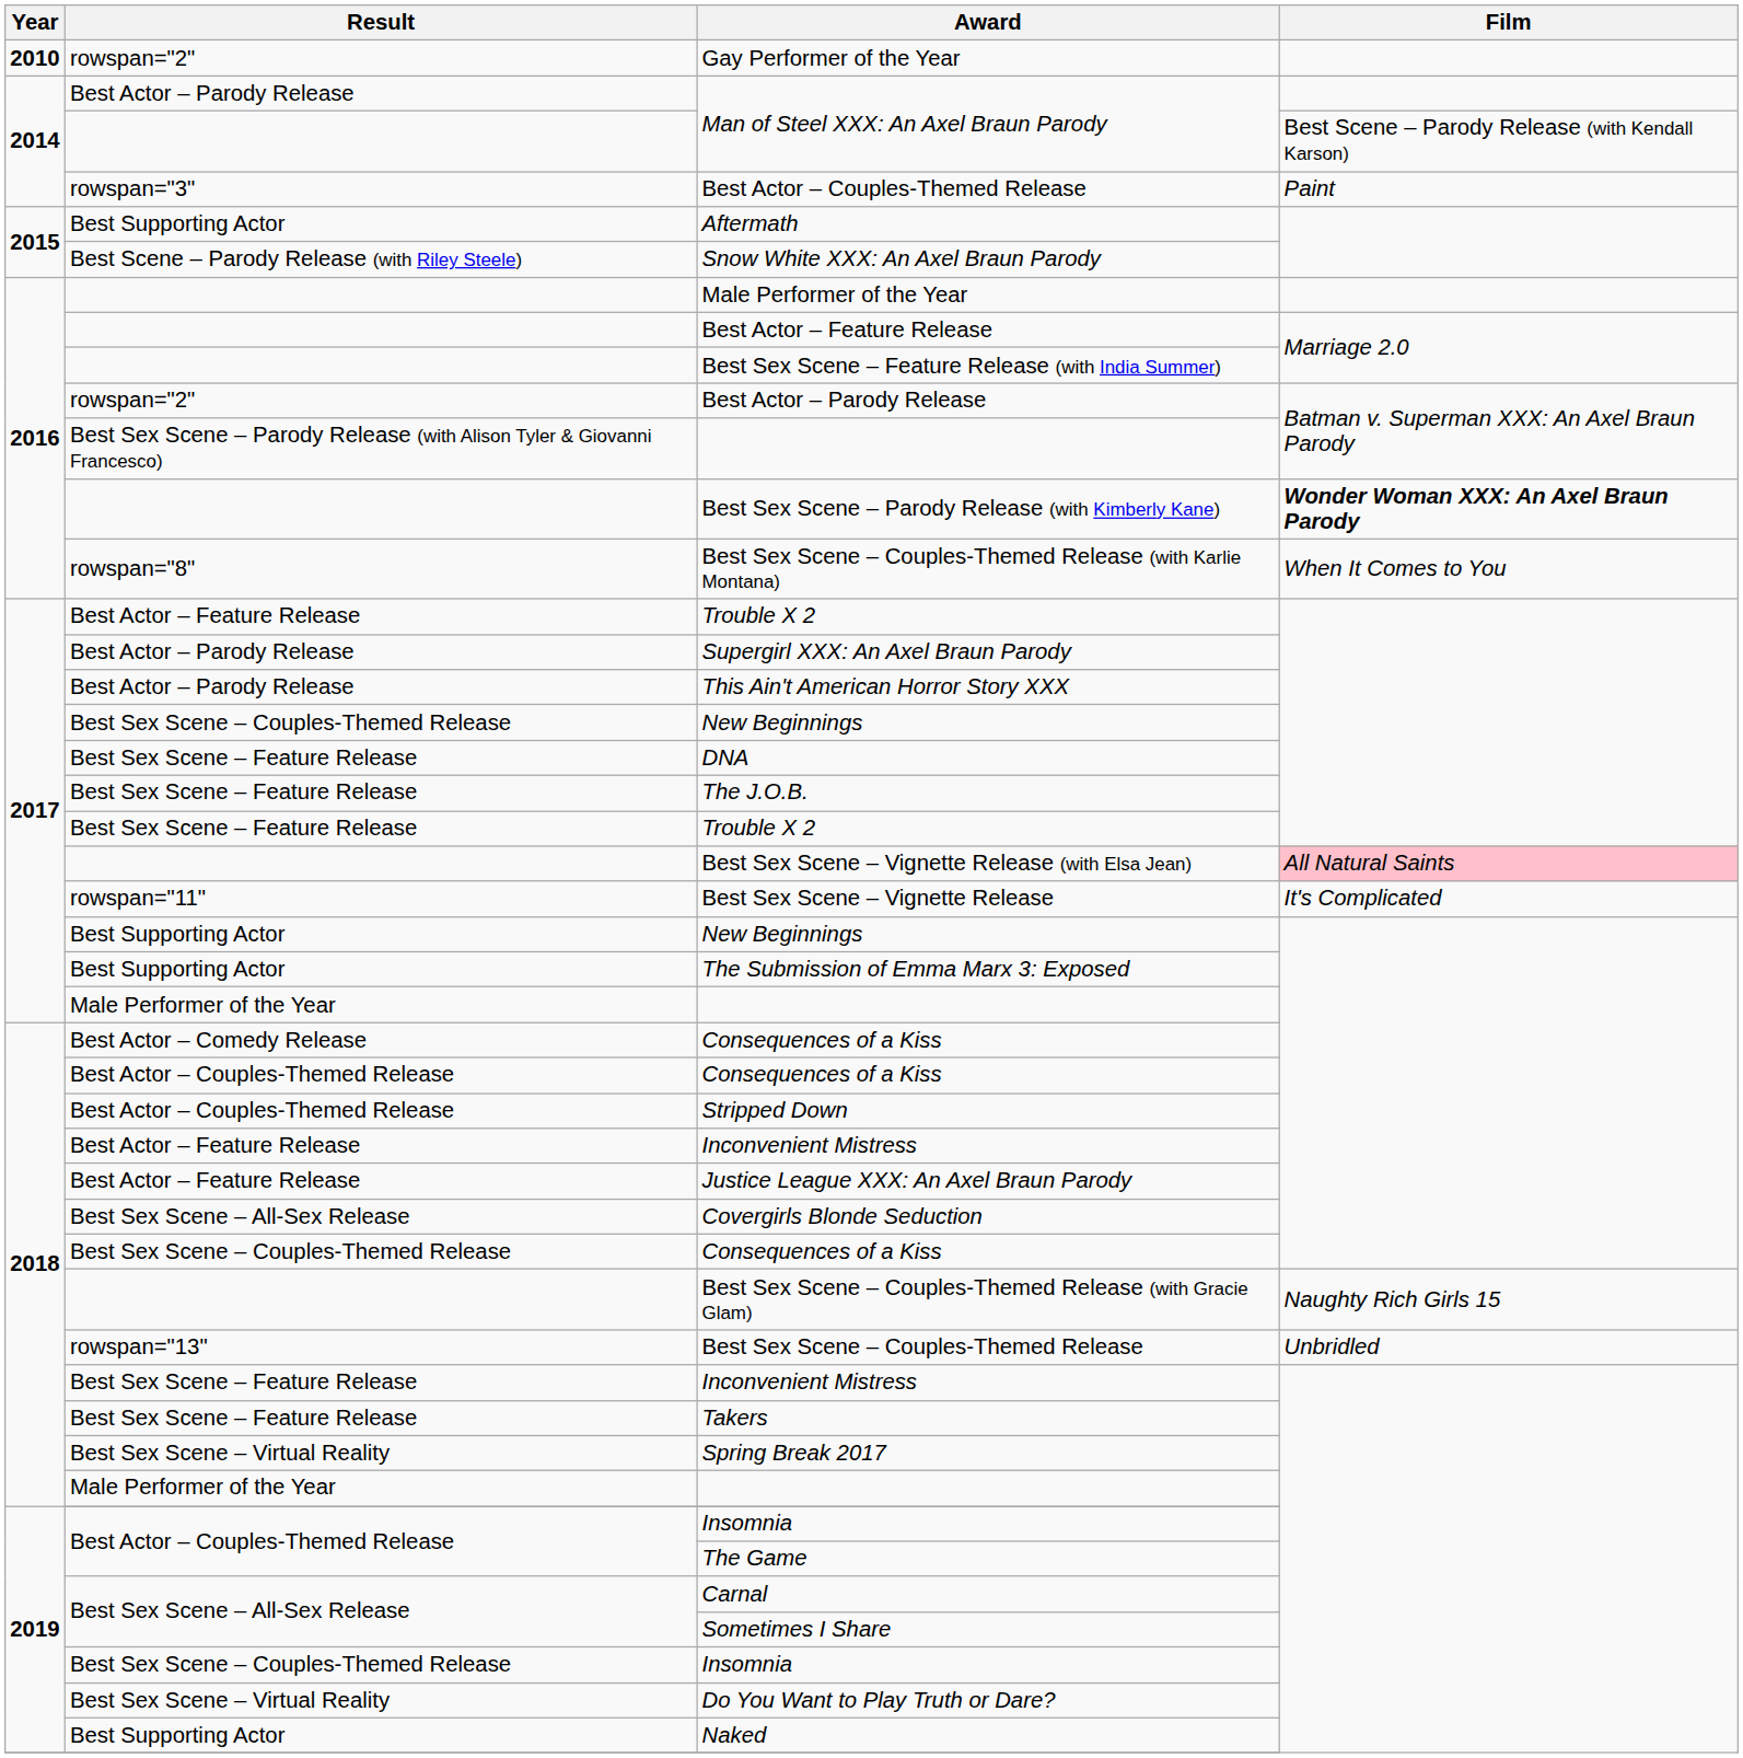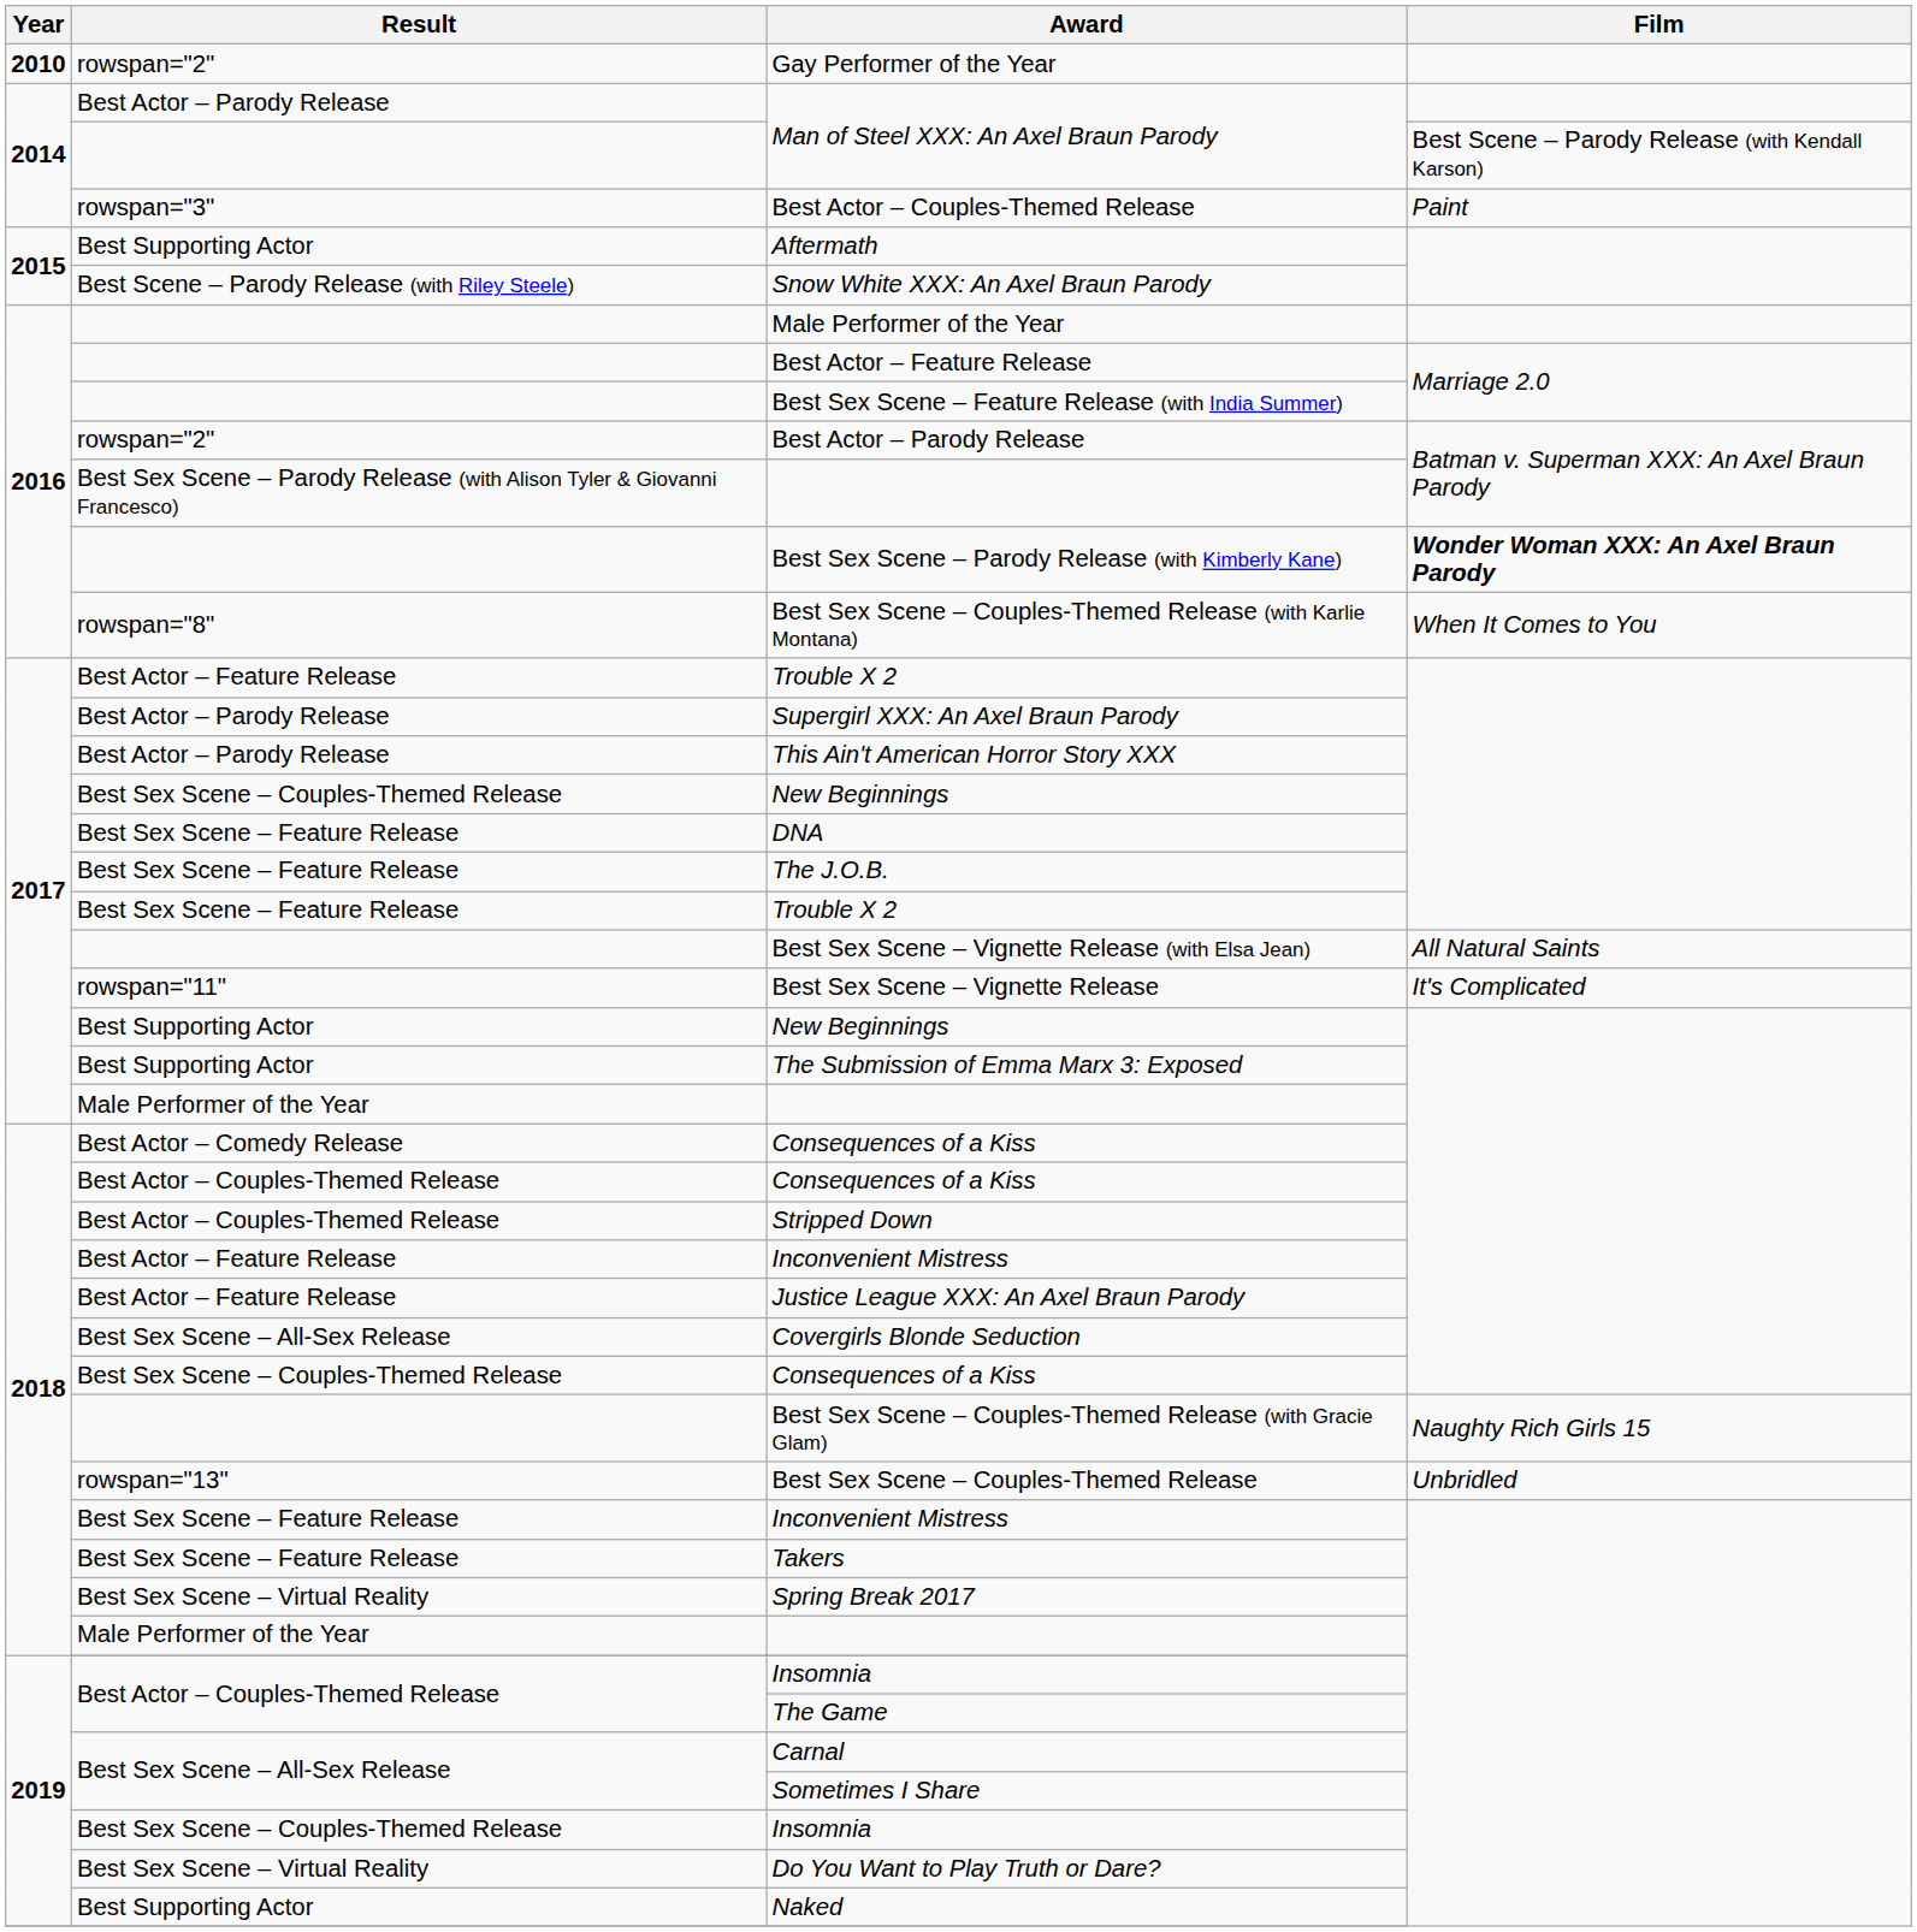Best Sex Scene – Vignette Release (with Elsa Jean) | Film: pink background -> no background
